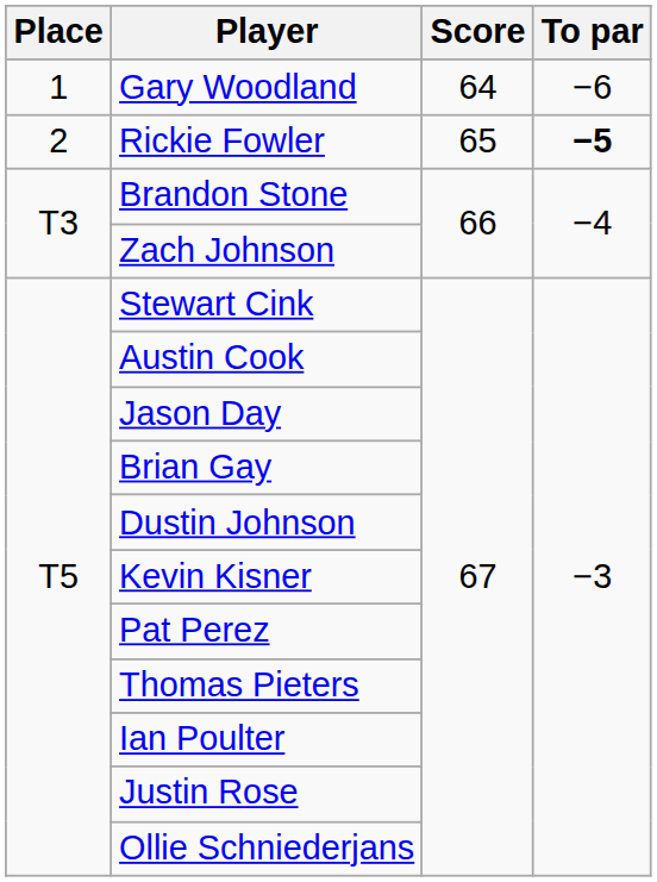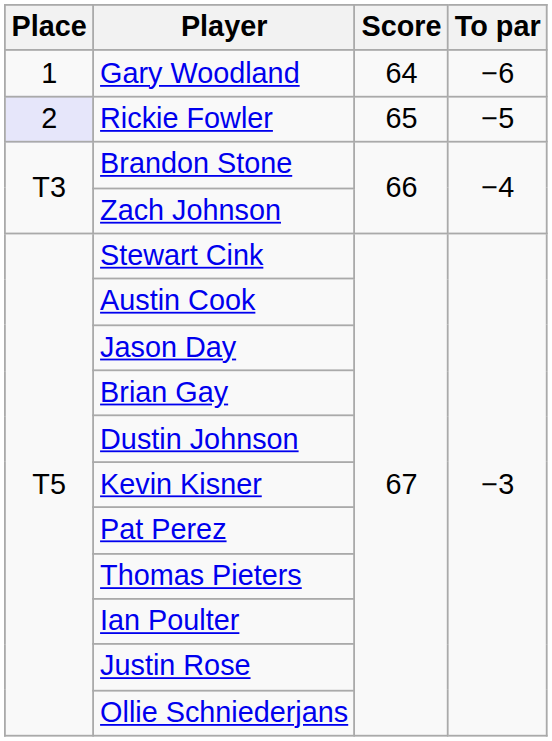Rickie Fowler | Place: no background -> lavender background
Rickie Fowler | To par: bold -> normal
